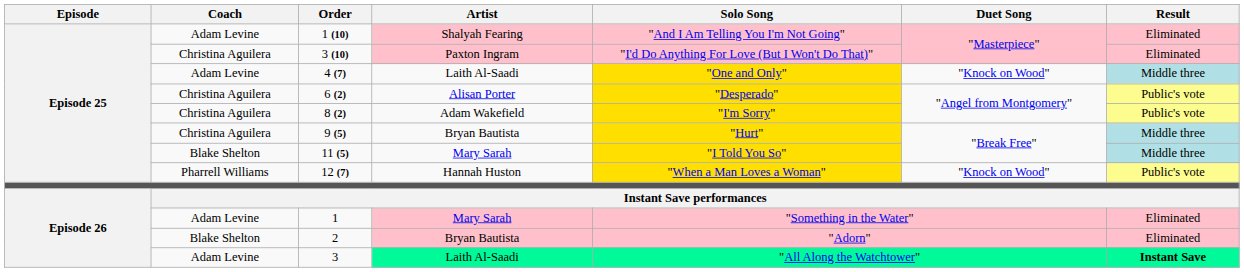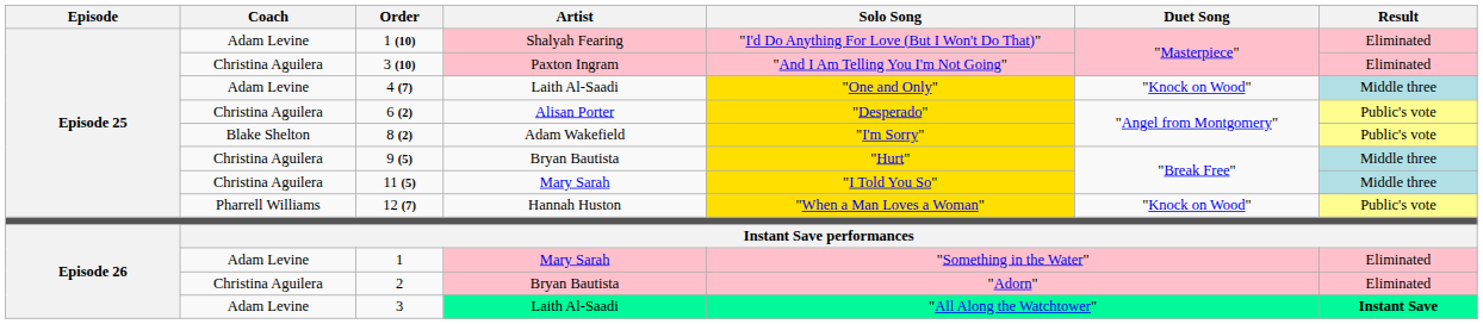1 (10) | Solo Song: "And I Am Telling You I'm Not Going" -> "I'd Do Anything For Love (But I Won't Do That)"
3 (10) | Solo Song: "I'd Do Anything For Love (But I Won't Do That)" -> "And I Am Telling You I'm Not Going"
8 (2) | Coach: Christina Aguilera -> Blake Shelton
11 (5) | Coach: Blake Shelton -> Christina Aguilera
2 | Coach: Blake Shelton -> Christina Aguilera
